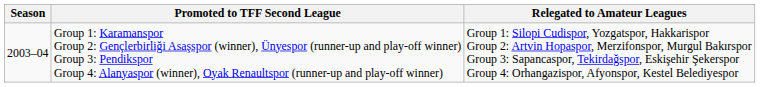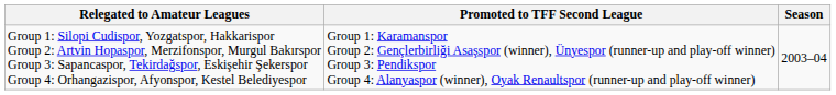columns swapped: Season <-> Relegated to Amateur Leagues
